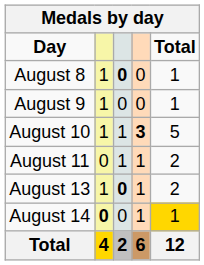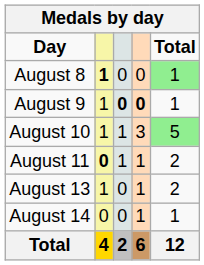August 8 | column 2: normal -> bold
August 8 | column 3: bold -> normal
August 8 | Total: no background -> lightgreen background
August 9 | column 3: normal -> bold
August 9 | column 4: normal -> bold
August 10 | column 4: bold -> normal
August 10 | Total: no background -> lightgreen background
August 11 | column 2: normal -> bold
August 13 | column 3: bold -> normal
August 14 | column 2: bold -> normal
August 14 | Total: gold background -> no background
